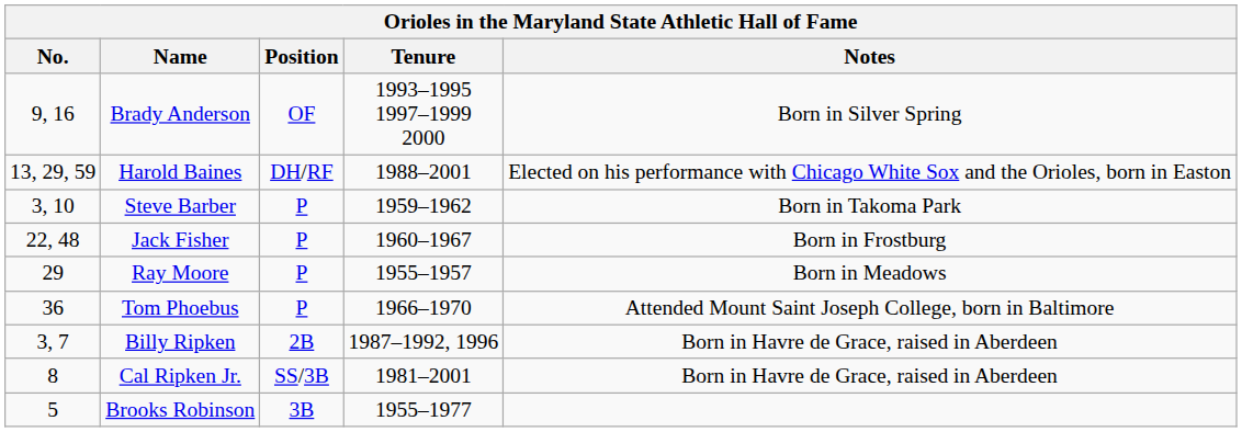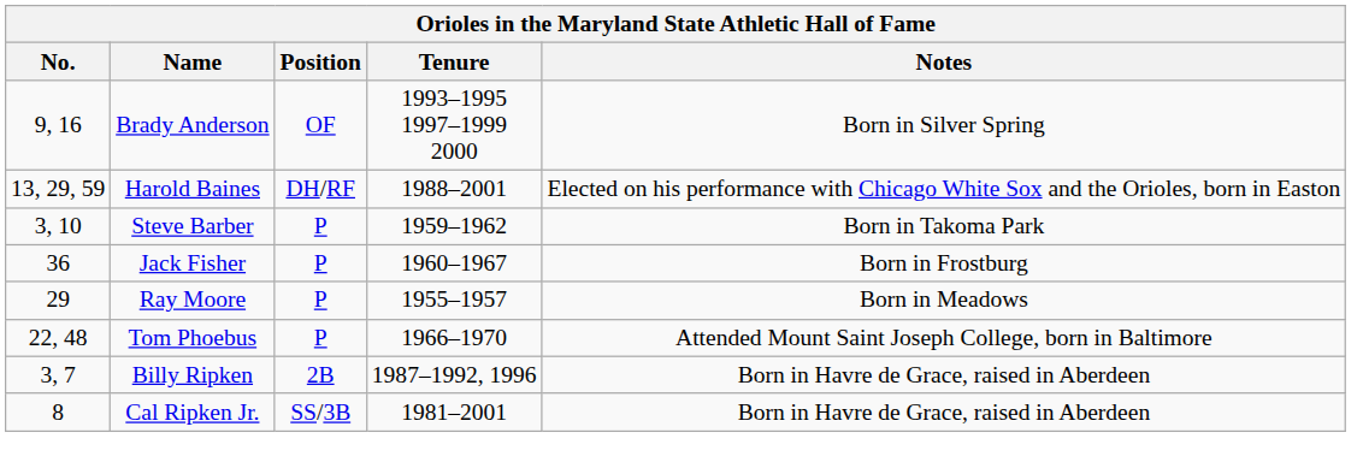Jack Fisher | No.: 22, 48 -> 36
Tom Phoebus | No.: 36 -> 22, 48
- row: 5 | Brooks Robinson | 3B | 1955–1977
